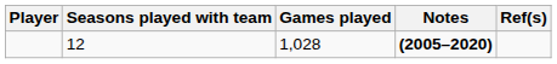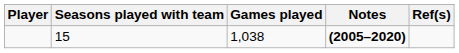row 2 | Seasons played with team: 12 -> 15
row 2 | Games played: 1,028 -> 1,038
